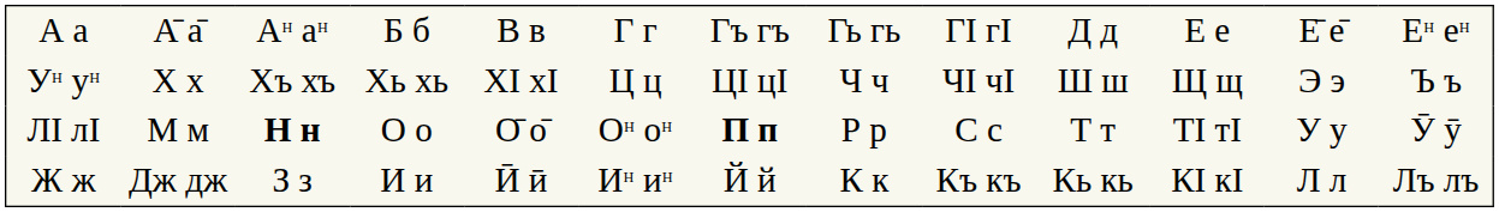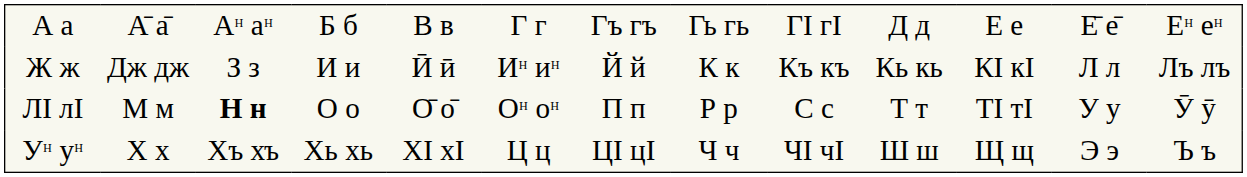rows swapped: Ж ж <-> Уᵸ уᵸ
ЛI лI | column 7: bold -> normal
